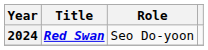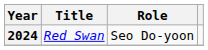2024 | Title: bold -> normal
